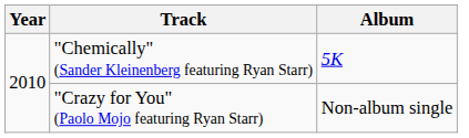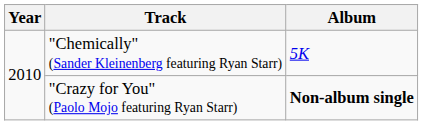"Crazy for You" (Paolo Mojo featuring Ryan Starr) | Album: normal -> bold
